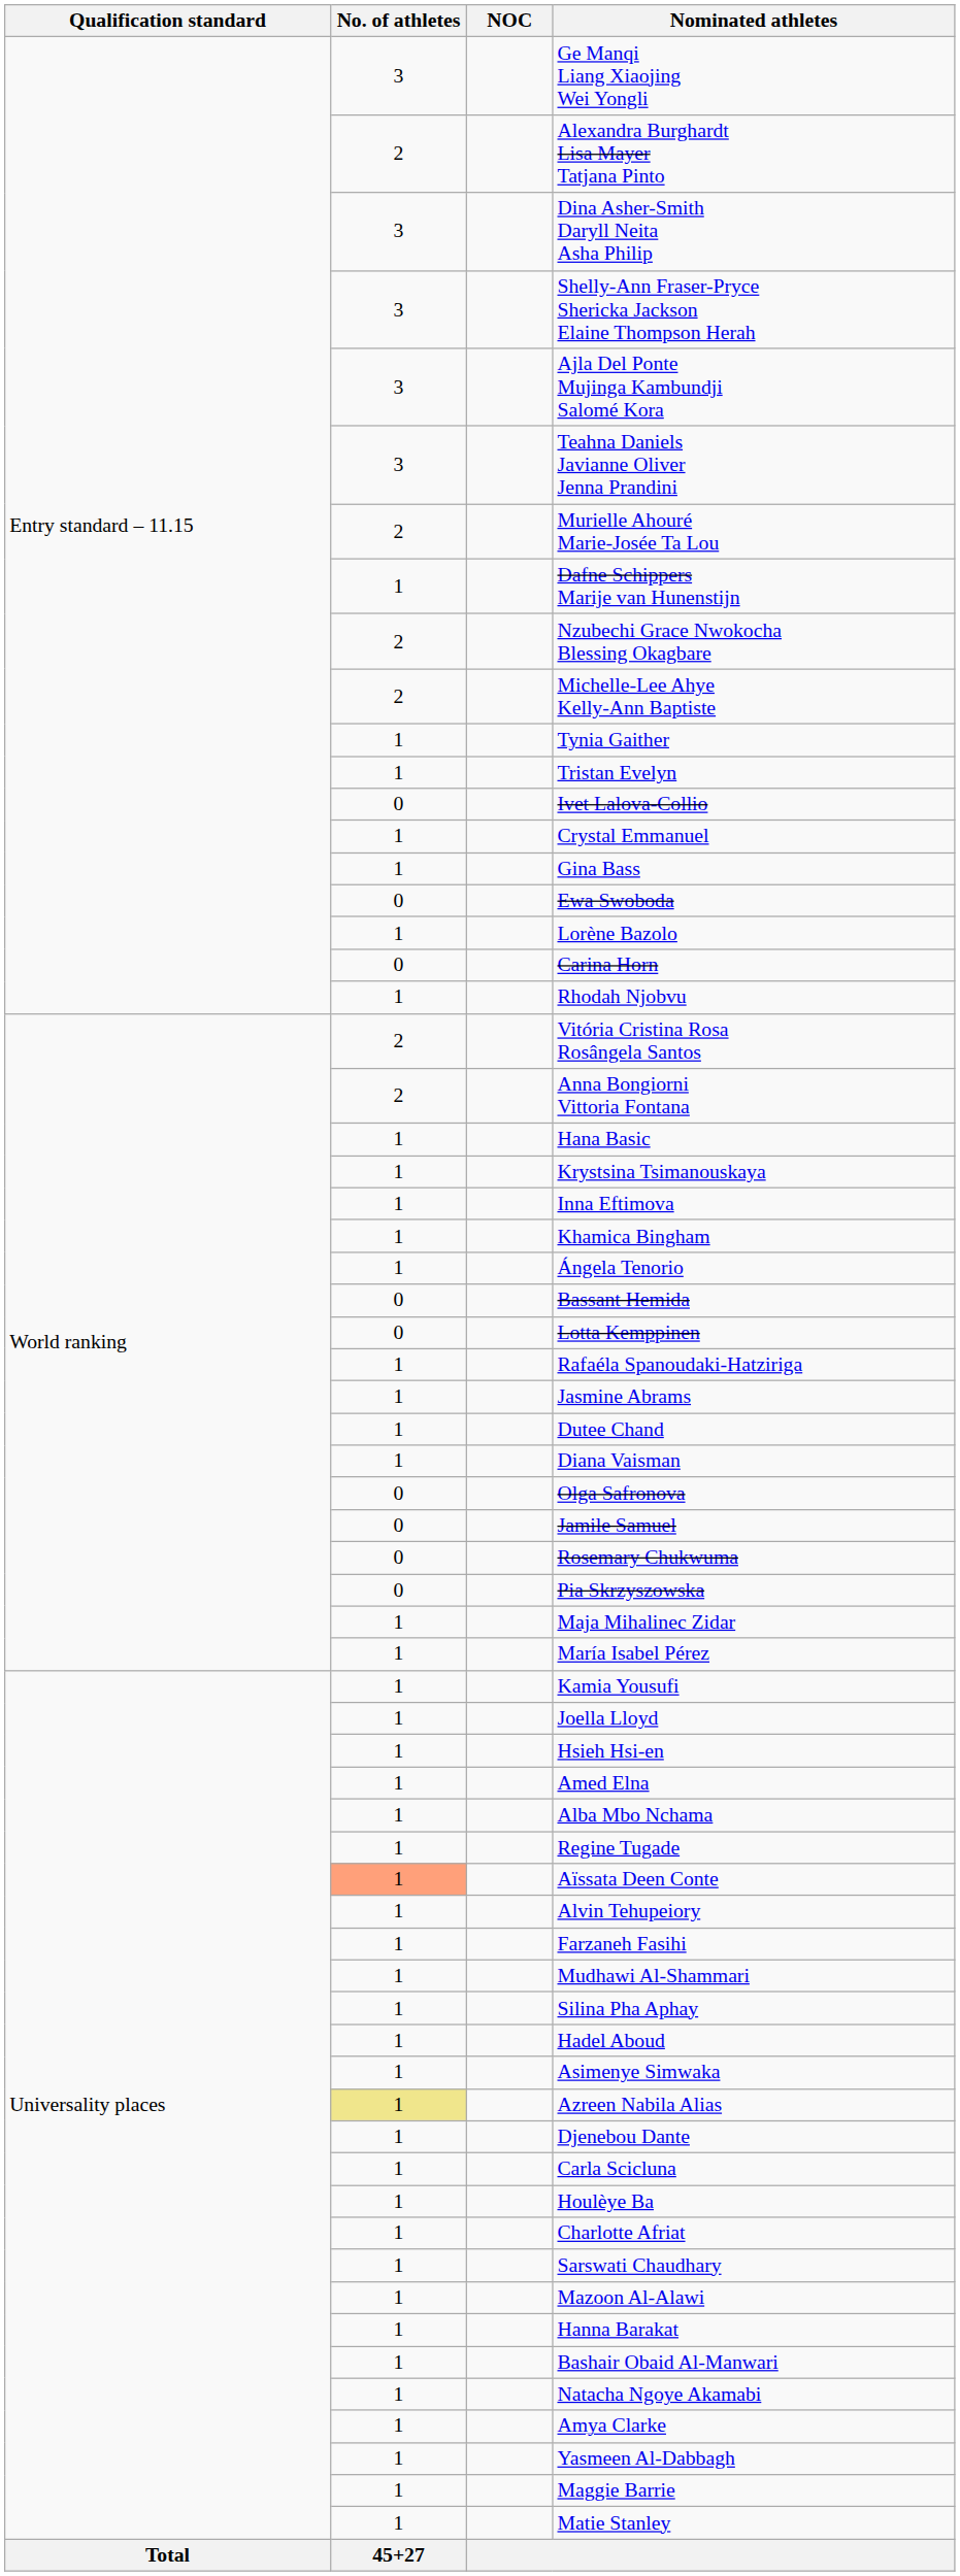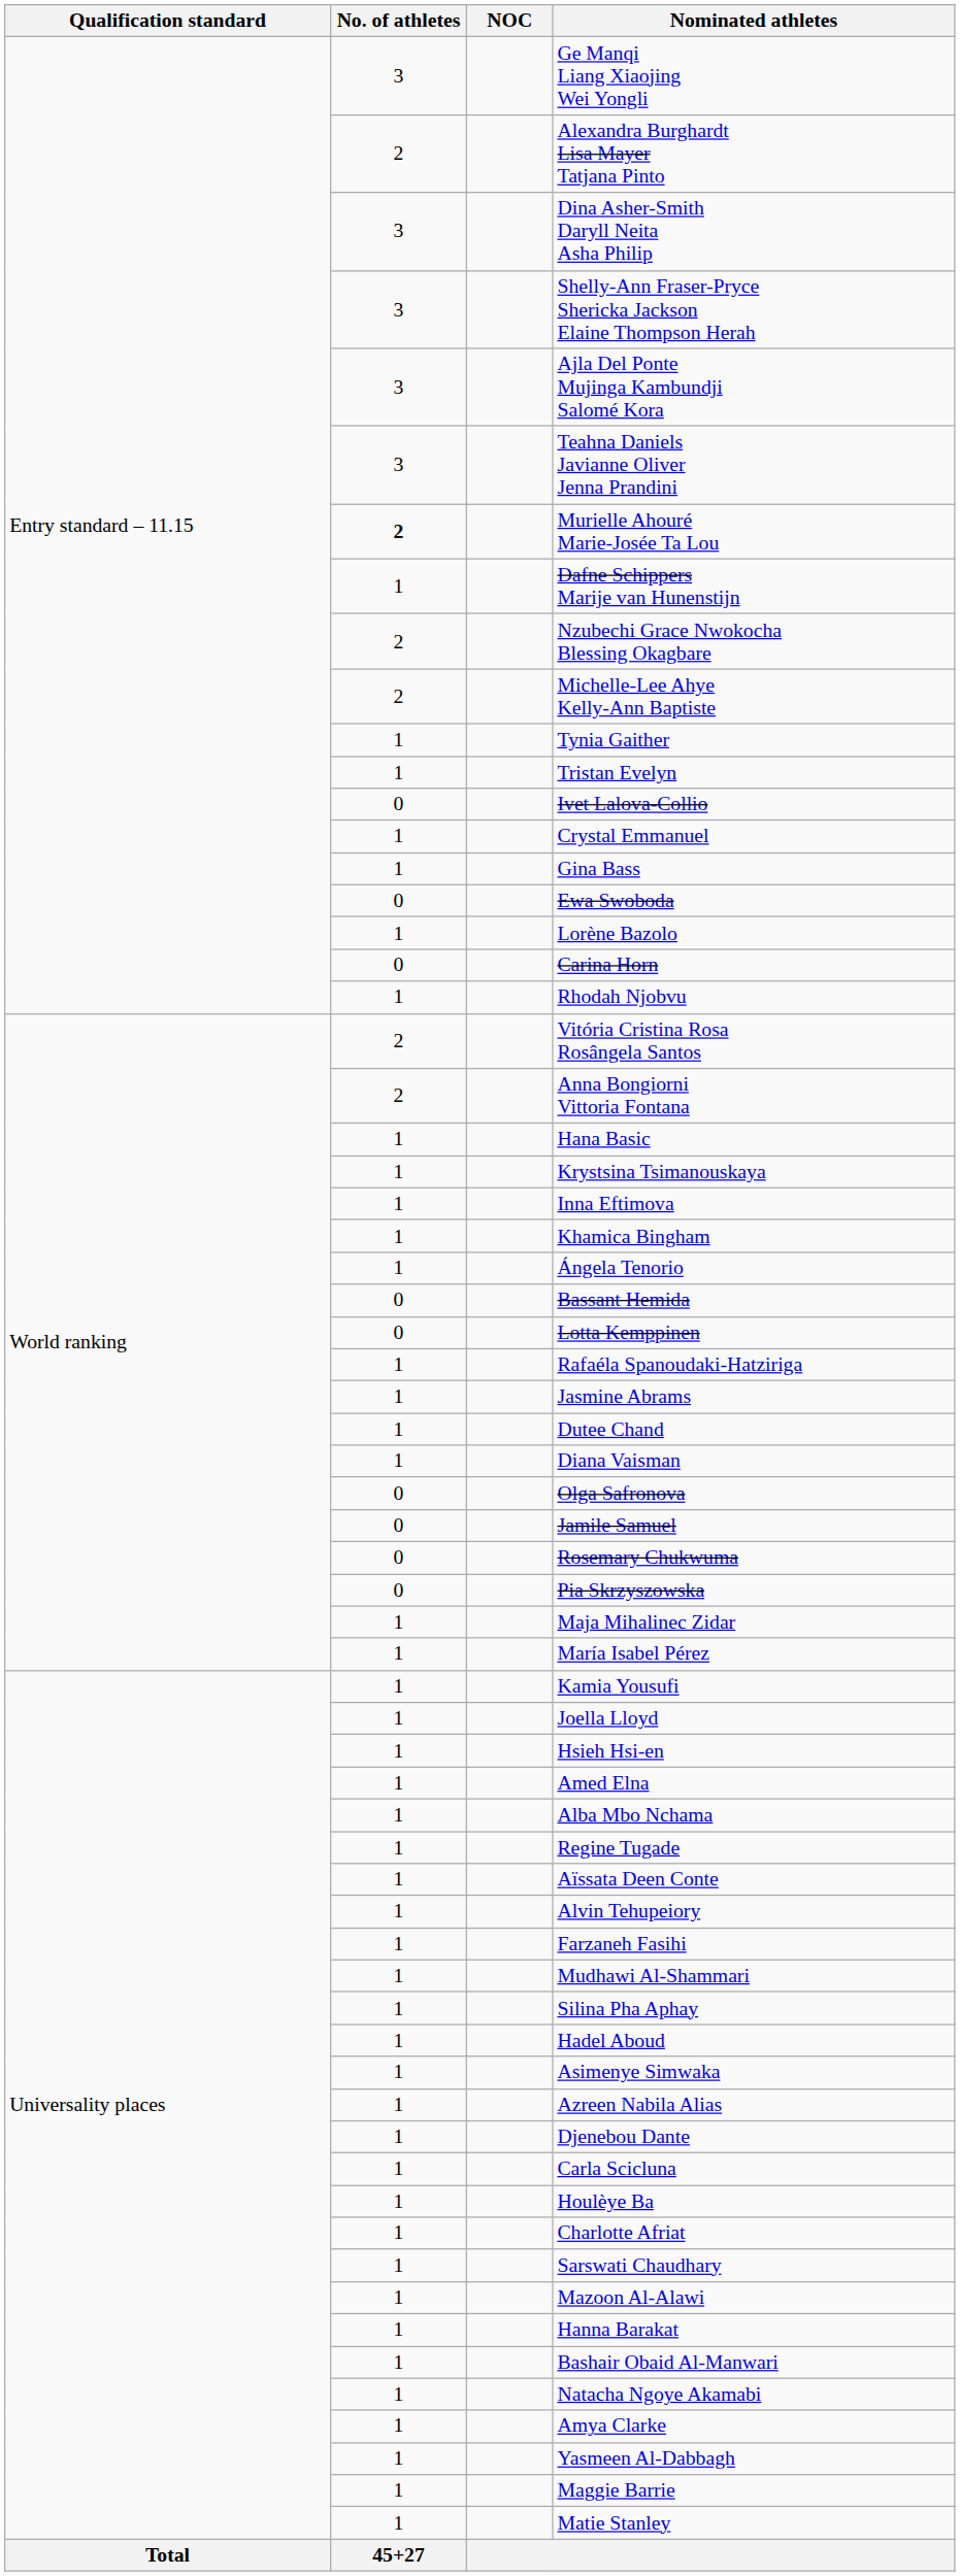Murielle Ahouré Marie-Josée Ta Lou | No. of athletes: normal -> bold
Aïssata Deen Conte | No. of athletes: lightsalmon background -> no background
Azreen Nabila Alias | No. of athletes: khaki background -> no background
